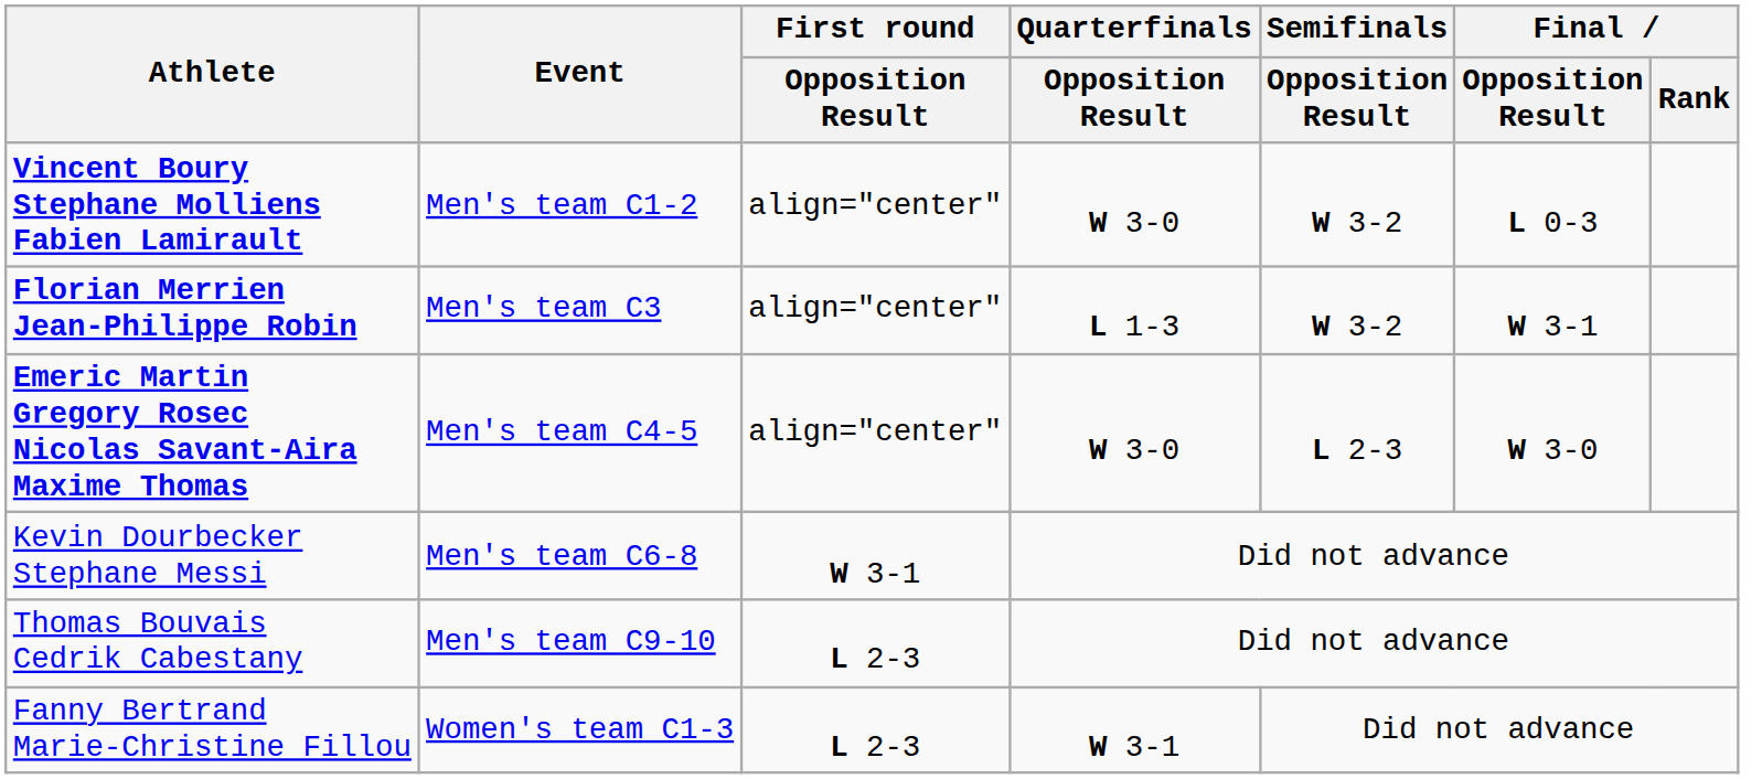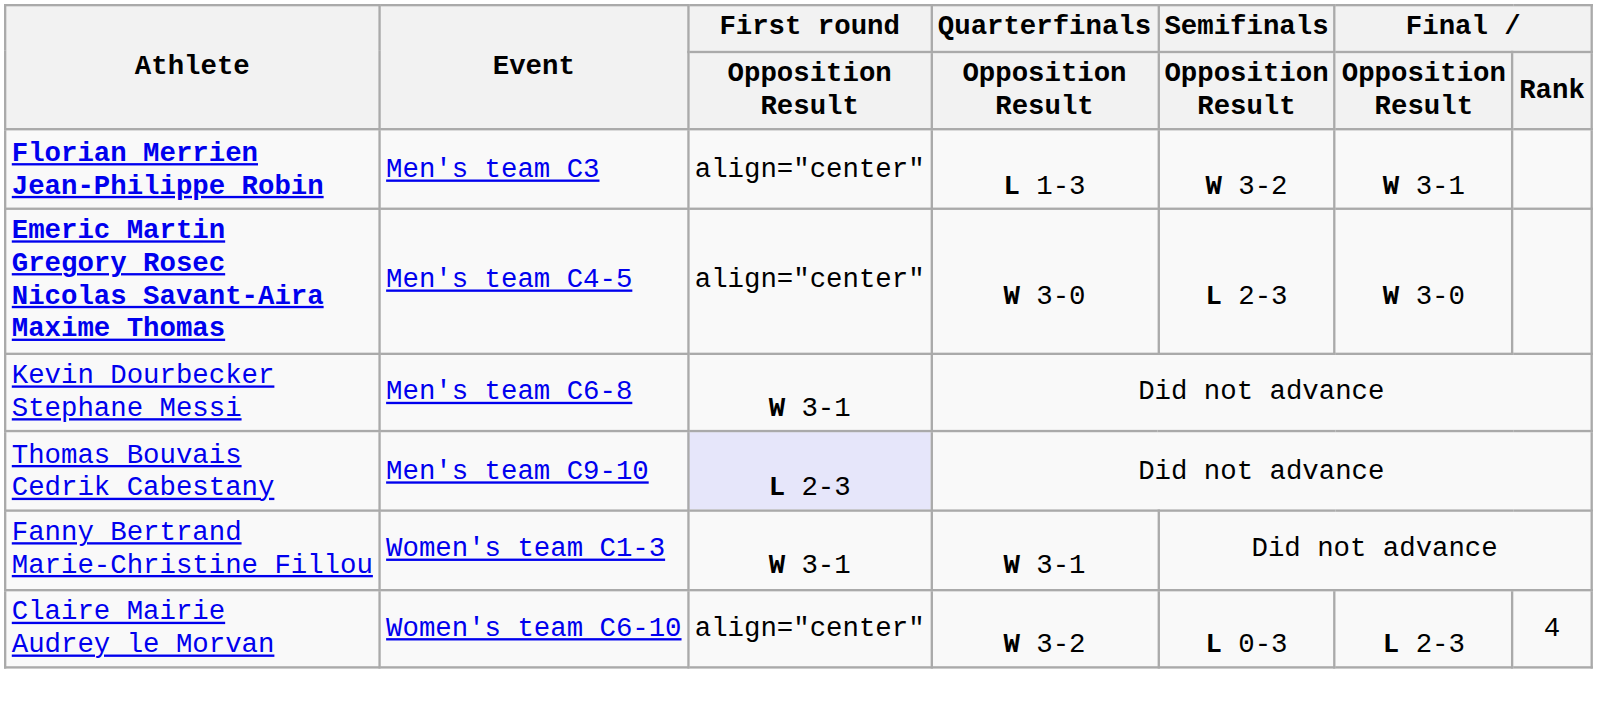- row: Vincent Boury Stephane Molliens Fabien Lamirault | Men's team C1-2 | align="center" | W 3-0 | W 3-2 | L 0-3
Thomas Bouvais Cedrik Cabestany | First round / Opposition Result: no background -> lavender background
Fanny Bertrand Marie-Christine Fillou | First round / Opposition Result: L 2-3 -> W 3-1
+ row: Claire Mairie Audrey le Morvan | Women's team C6-10 | align="center" | W 3-2 | L 0-3 | L 2-3 | 4
